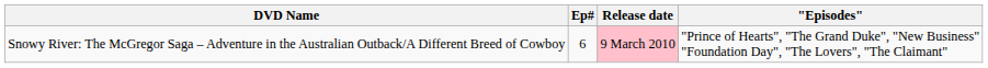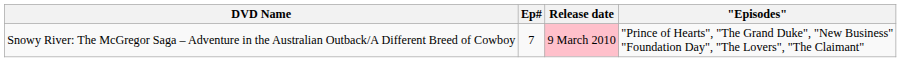row 2 | Ep#: 6 -> 7
